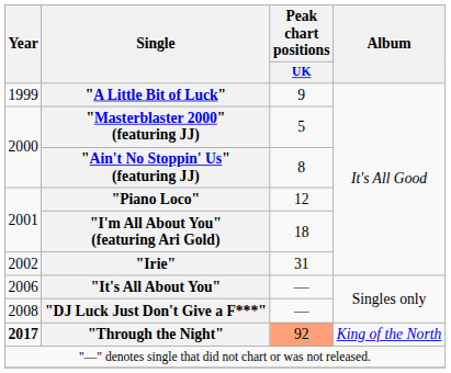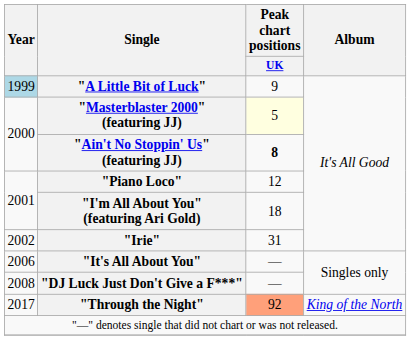"A Little Bit of Luck" | Year: no background -> lightblue background
"Masterblaster 2000" (featuring JJ) | Peak chart positions / UK: no background -> lightyellow background
"Ain't No Stoppin' Us" (featuring JJ) | Peak chart positions / UK: normal -> bold
"Through the Night" | Year: bold -> normal
